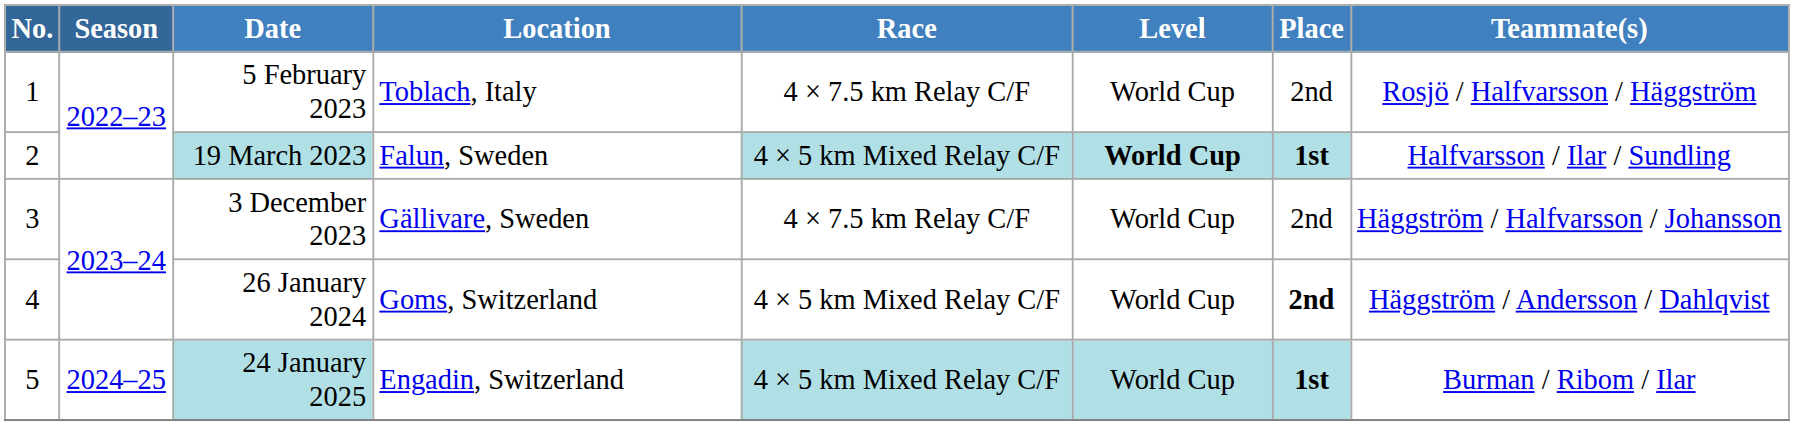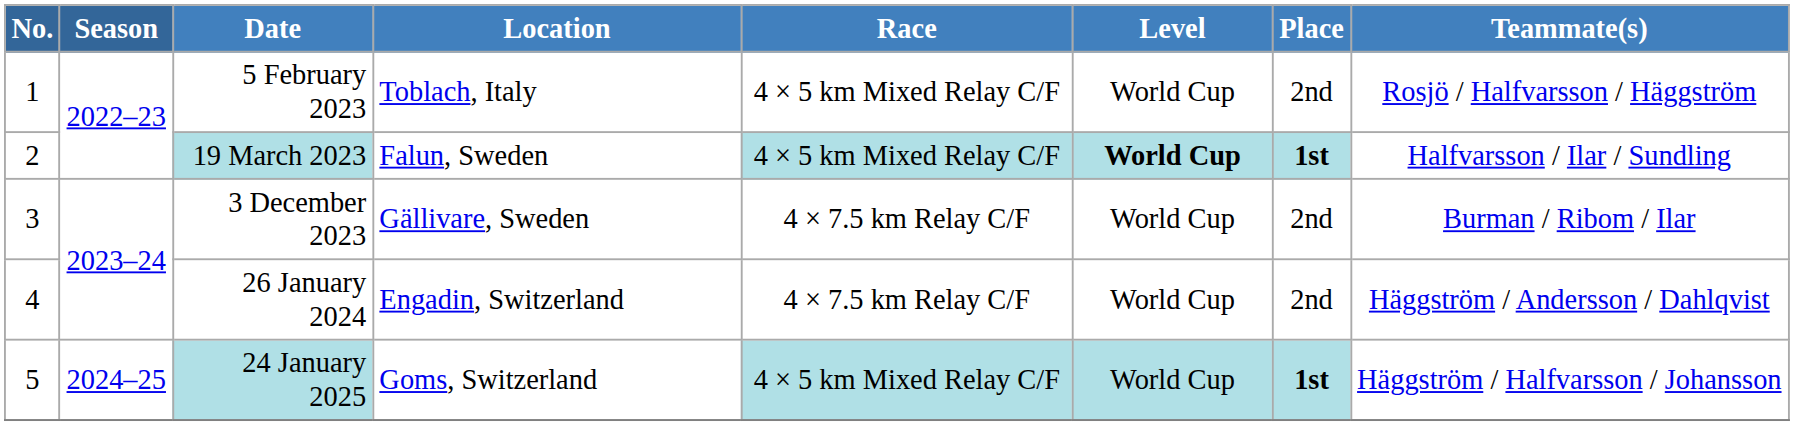5 February 2023 | Race: 4 × 7.5 km Relay C/F -> 4 × 5 km Mixed Relay C/F
3 December 2023 | Teammate(s): Häggström / Halfvarsson / Johansson -> Burman / Ribom / Ilar
26 January 2024 | Location: Goms, Switzerland -> Engadin, Switzerland
26 January 2024 | Race: 4 × 5 km Mixed Relay C/F -> 4 × 7.5 km Relay C/F
26 January 2024 | Place: bold -> normal
24 January 2025 | Location: Engadin, Switzerland -> Goms, Switzerland
24 January 2025 | Teammate(s): Burman / Ribom / Ilar -> Häggström / Halfvarsson / Johansson
